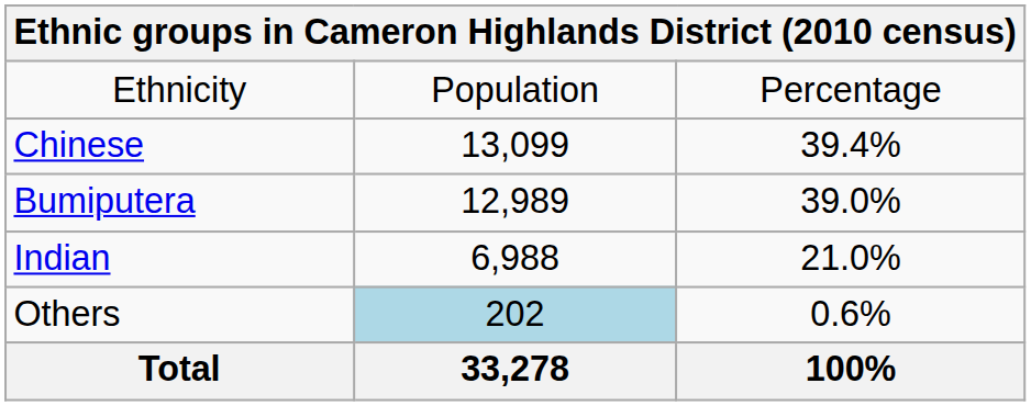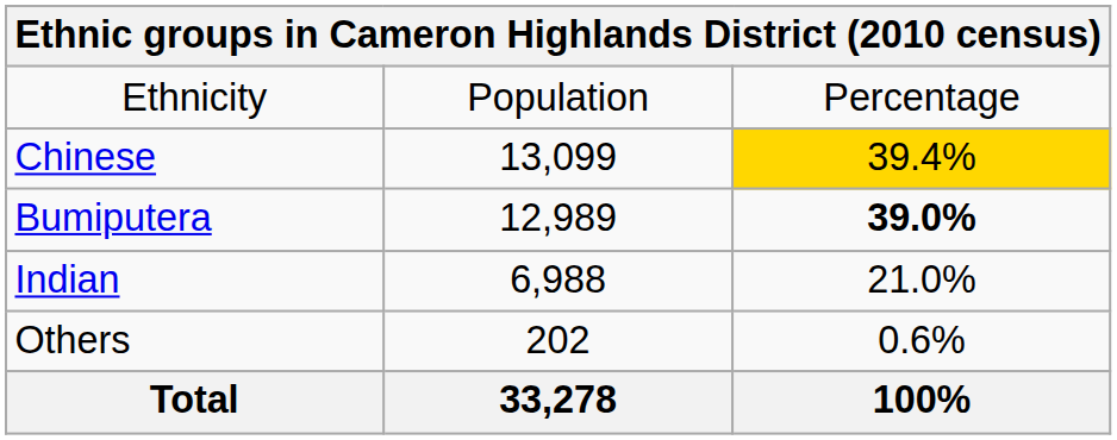Chinese | column 3: no background -> gold background
Bumiputera | column 3: normal -> bold
Others | column 2: lightblue background -> no background
